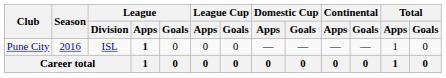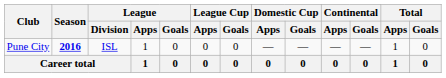Pune City | Season: normal -> bold
Pune City | League / Apps: bold -> normal
